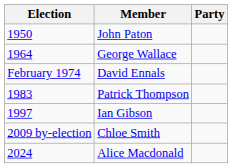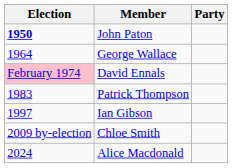John Paton | Election: normal -> bold
David Ennals | Election: no background -> pink background
